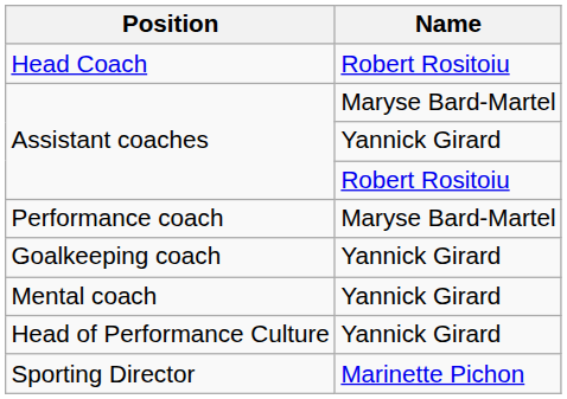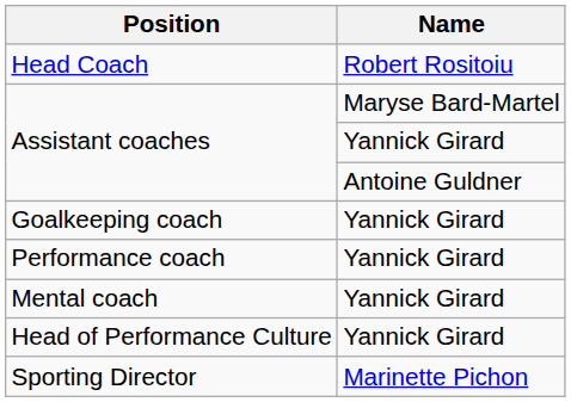row 5 | Name: Robert Rositoiu -> Antoine Guldner
row 6 | Position: Performance coach -> Goalkeeping coach
row 6 | Name: Maryse Bard-Martel -> Yannick Girard
row 7 | Position: Goalkeeping coach -> Performance coach
